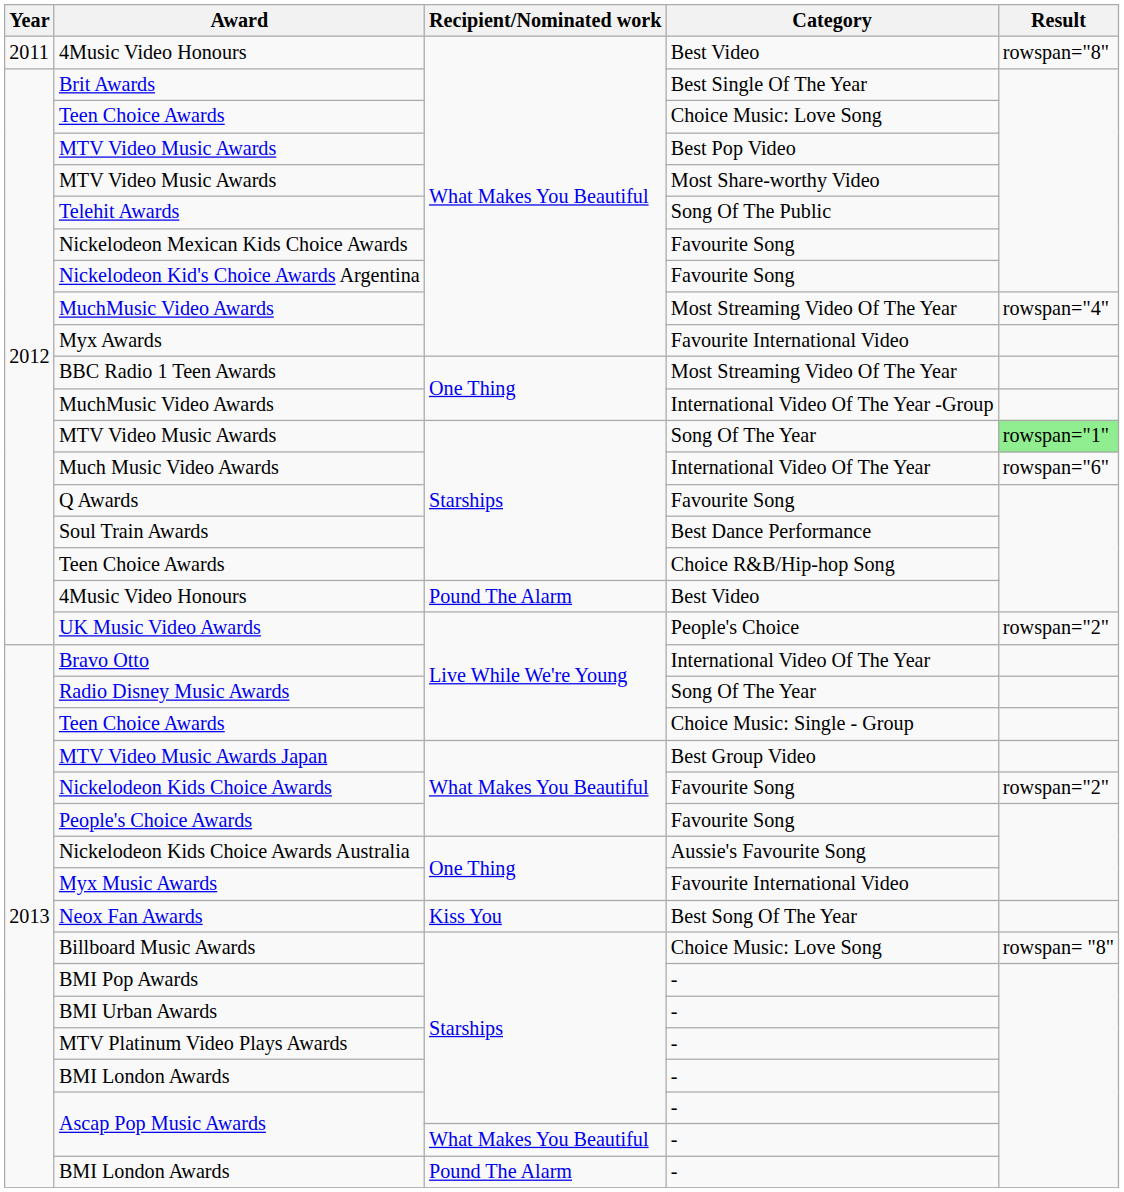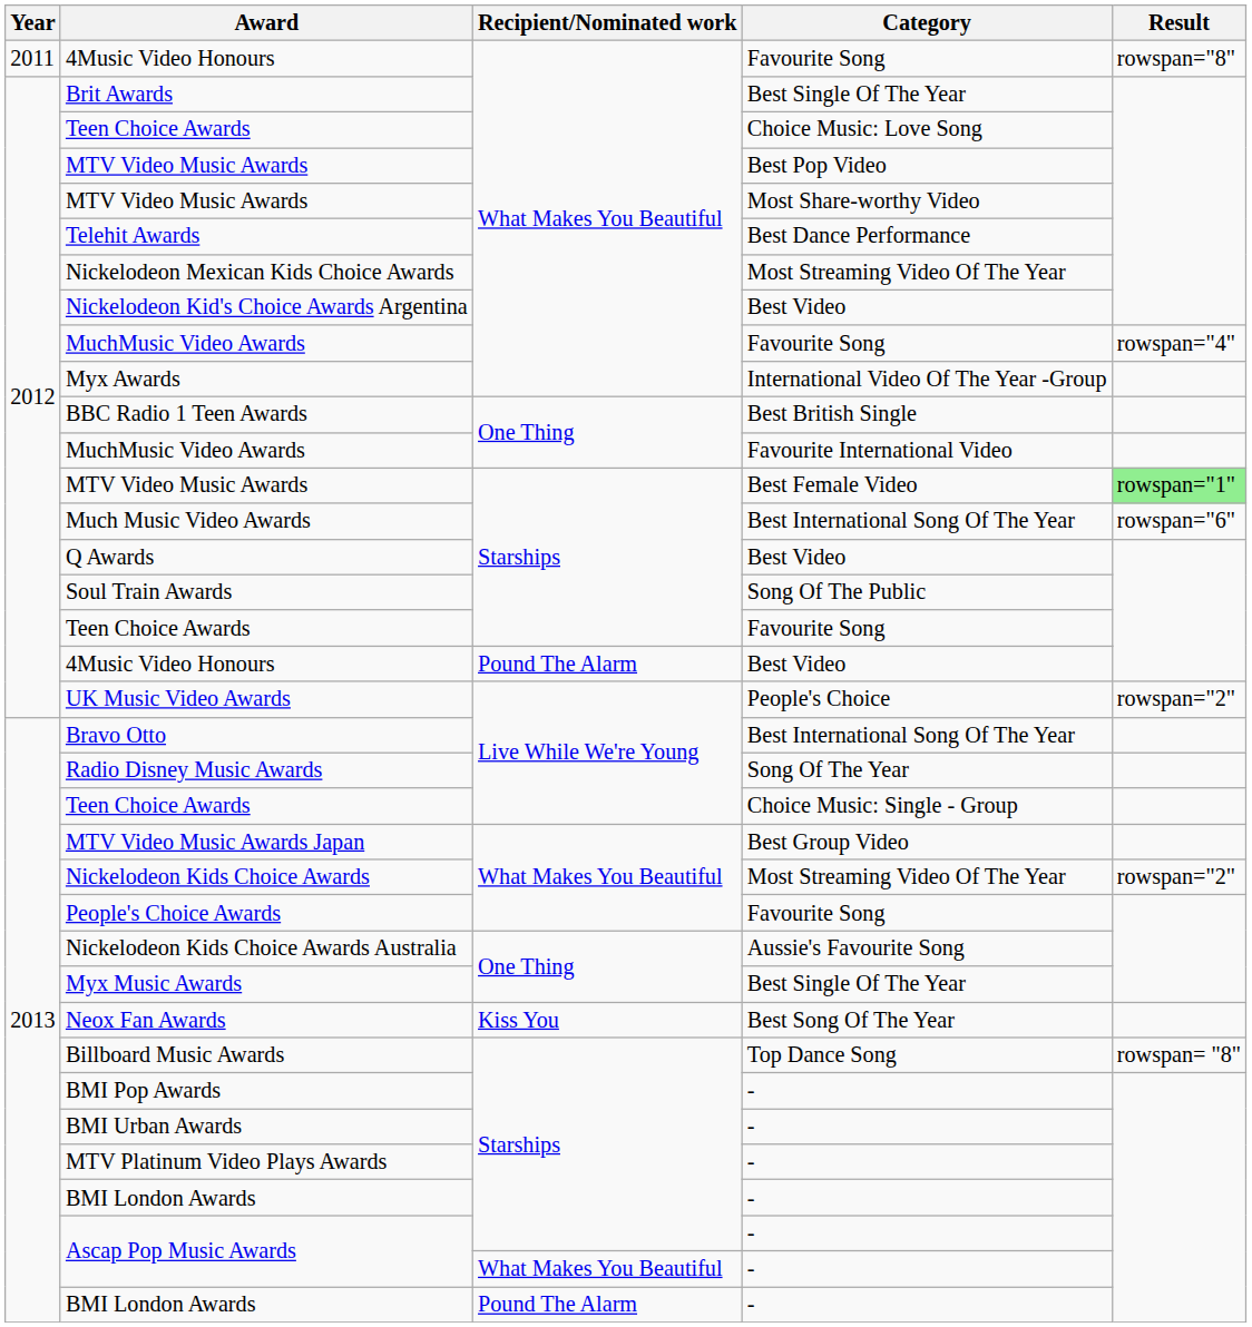4Music Video Honours / What Makes You Beautiful | Category: Best Video -> Favourite Song
Telehit Awards | Category: Song Of The Public -> Best Dance Performance
Nickelodeon Mexican Kids Choice Awards | Category: Favourite Song -> Most Streaming Video Of The Year
Nickelodeon Kid's Choice Awards Argentina | Category: Favourite Song -> Best Video
MuchMusic Video Awards / What Makes You Beautiful | Category: Most Streaming Video Of The Year -> Favourite Song
Myx Awards | Category: Favourite International Video -> International Video Of The Year -Group
BBC Radio 1 Teen Awards | Category: Most Streaming Video Of The Year -> Best British Single
MuchMusic Video Awards / One Thing | Category: International Video Of The Year -Group -> Favourite International Video
MTV Video Music Awards / Starships | Category: Song Of The Year -> Best Female Video
Much Music Video Awards | Category: International Video Of The Year -> Best International Song Of The Year
Q Awards | Category: Favourite Song -> Best Video
Soul Train Awards | Category: Best Dance Performance -> Song Of The Public
Teen Choice Awards / Starships | Category: Choice R&B/Hip-hop Song -> Favourite Song
Bravo Otto | Category: International Video Of The Year -> Best International Song Of The Year
Nickelodeon Kids Choice Awards | Category: Favourite Song -> Most Streaming Video Of The Year
Myx Music Awards | Category: Favourite International Video -> Best Single Of The Year
Billboard Music Awards | Category: Choice Music: Love Song -> Top Dance Song
